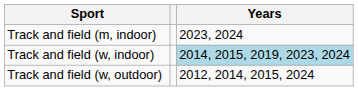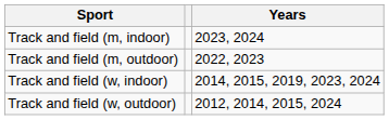+ row: Track and field (m, outdoor) | 2022, 2023
Track and field (w, indoor) | Years: lightblue background -> no background
